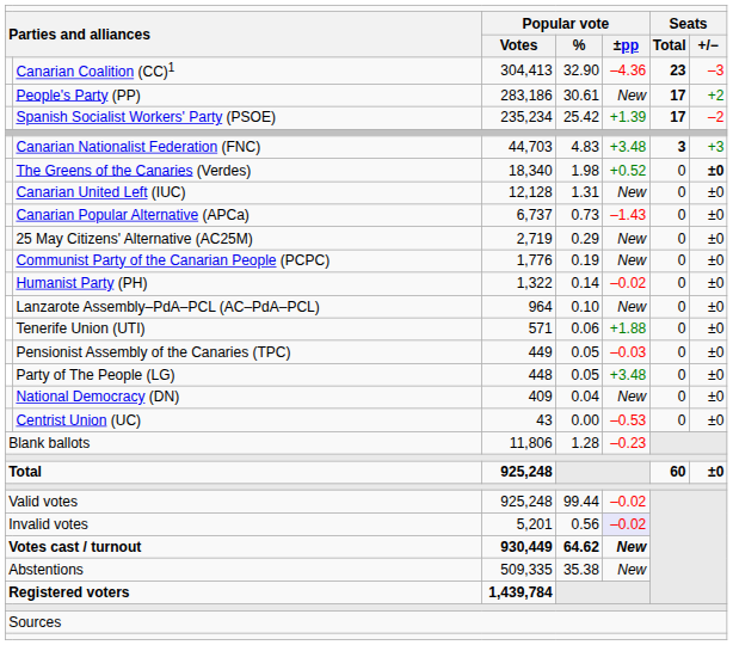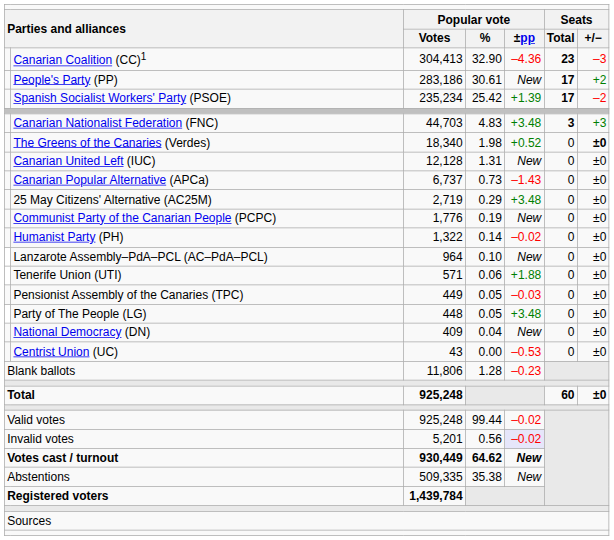25 May Citizens' Alternative (AC25M) | column 5: New -> +3.48
